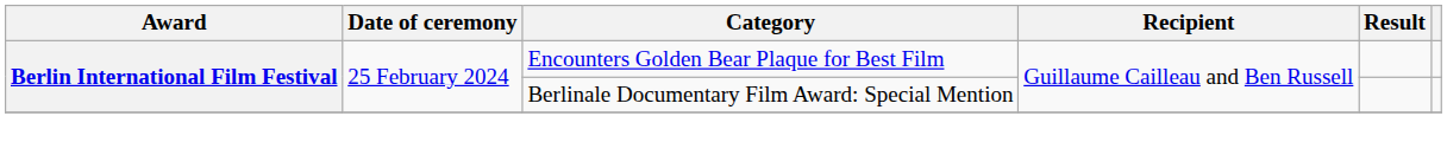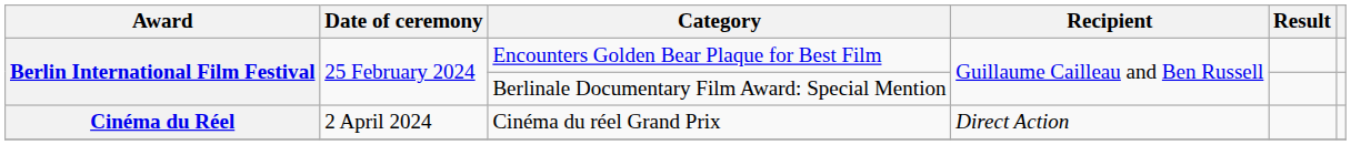+ row: Cinéma du Réel | 2 April 2024 | Cinéma du réel Grand Prix | Direct Action
